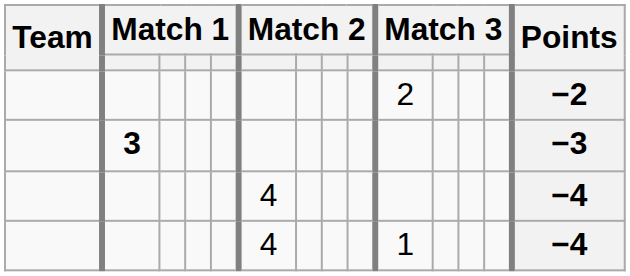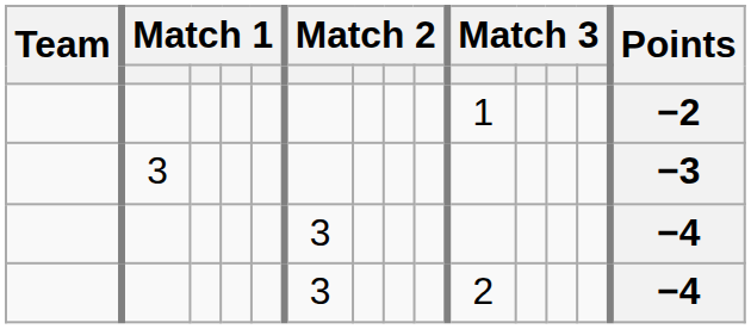row 3 | column 10: 2 -> 1
row 4 | column 2: bold -> normal
row 5 | column 6: 4 -> 3
row 6 | column 6: 4 -> 3
row 6 | column 10: 1 -> 2
